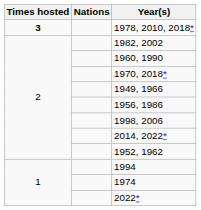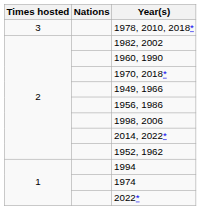1978, 2010, 2018* | Times hosted: bold -> normal
